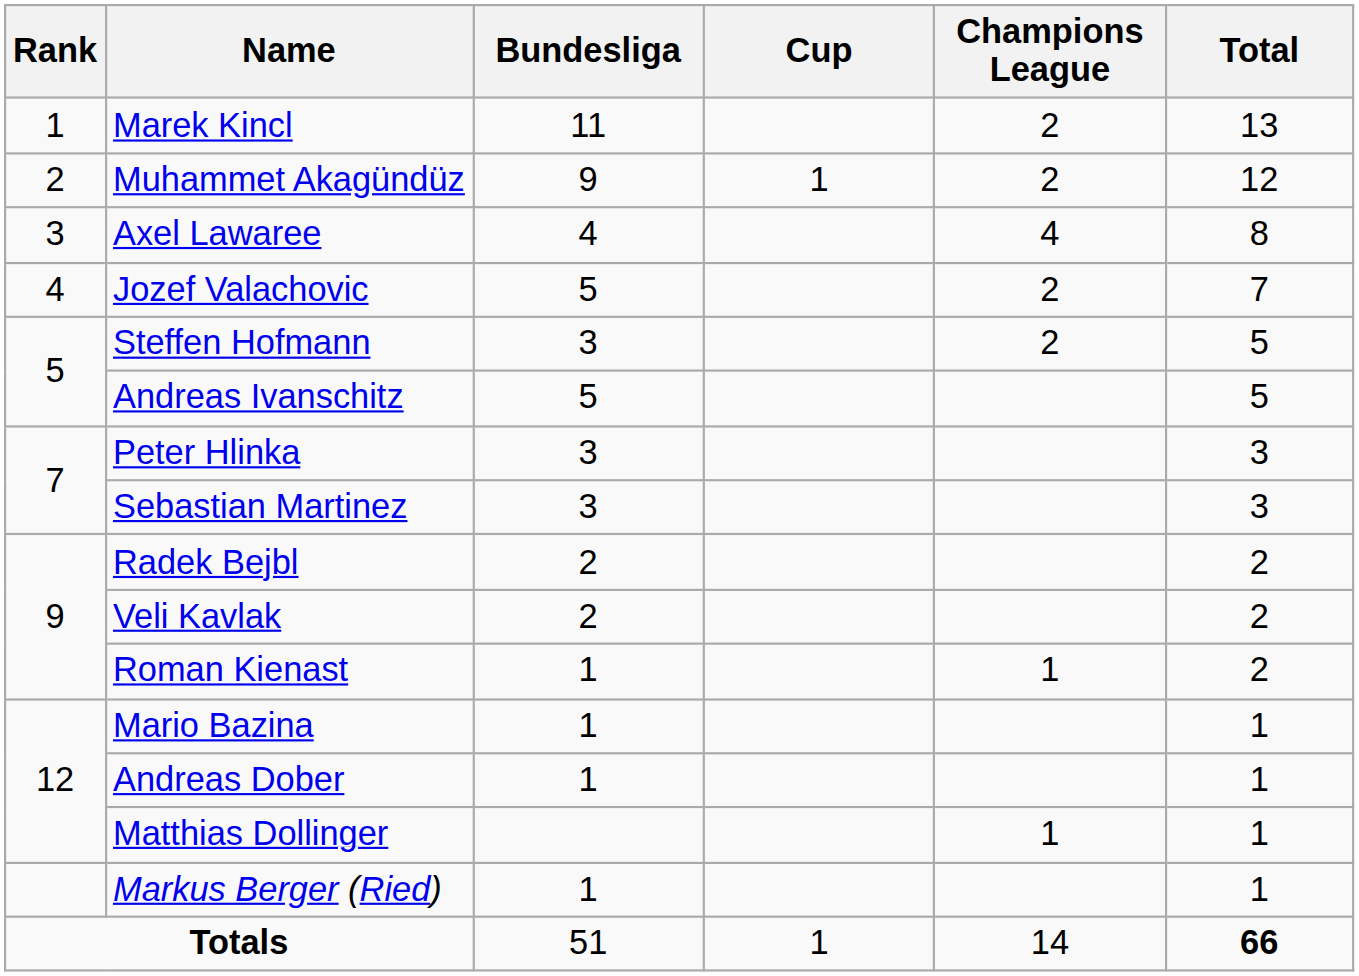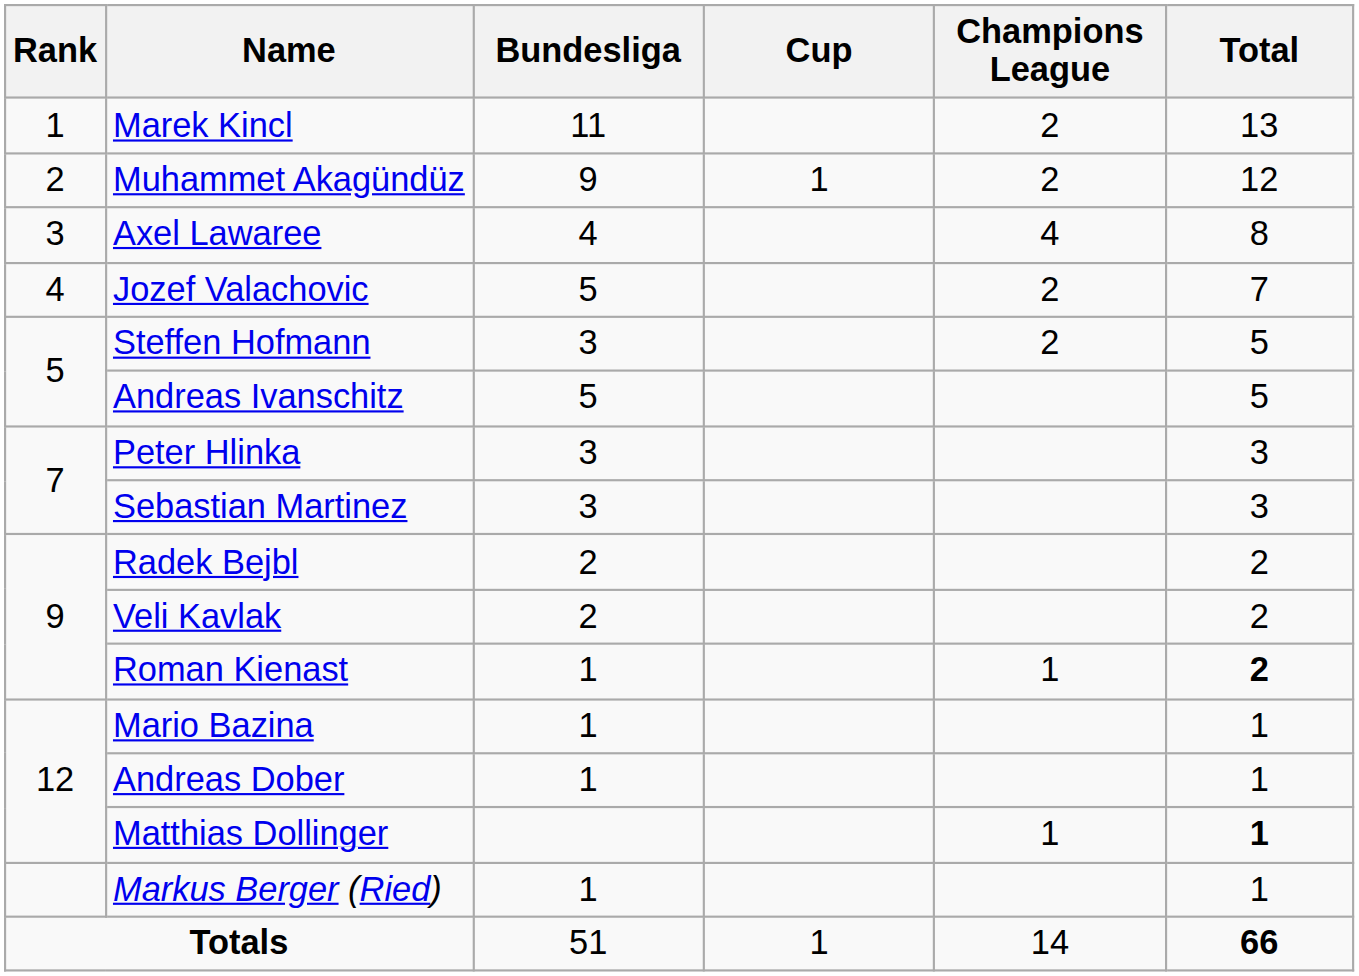Roman Kienast | Total: normal -> bold
Matthias Dollinger | Total: normal -> bold
